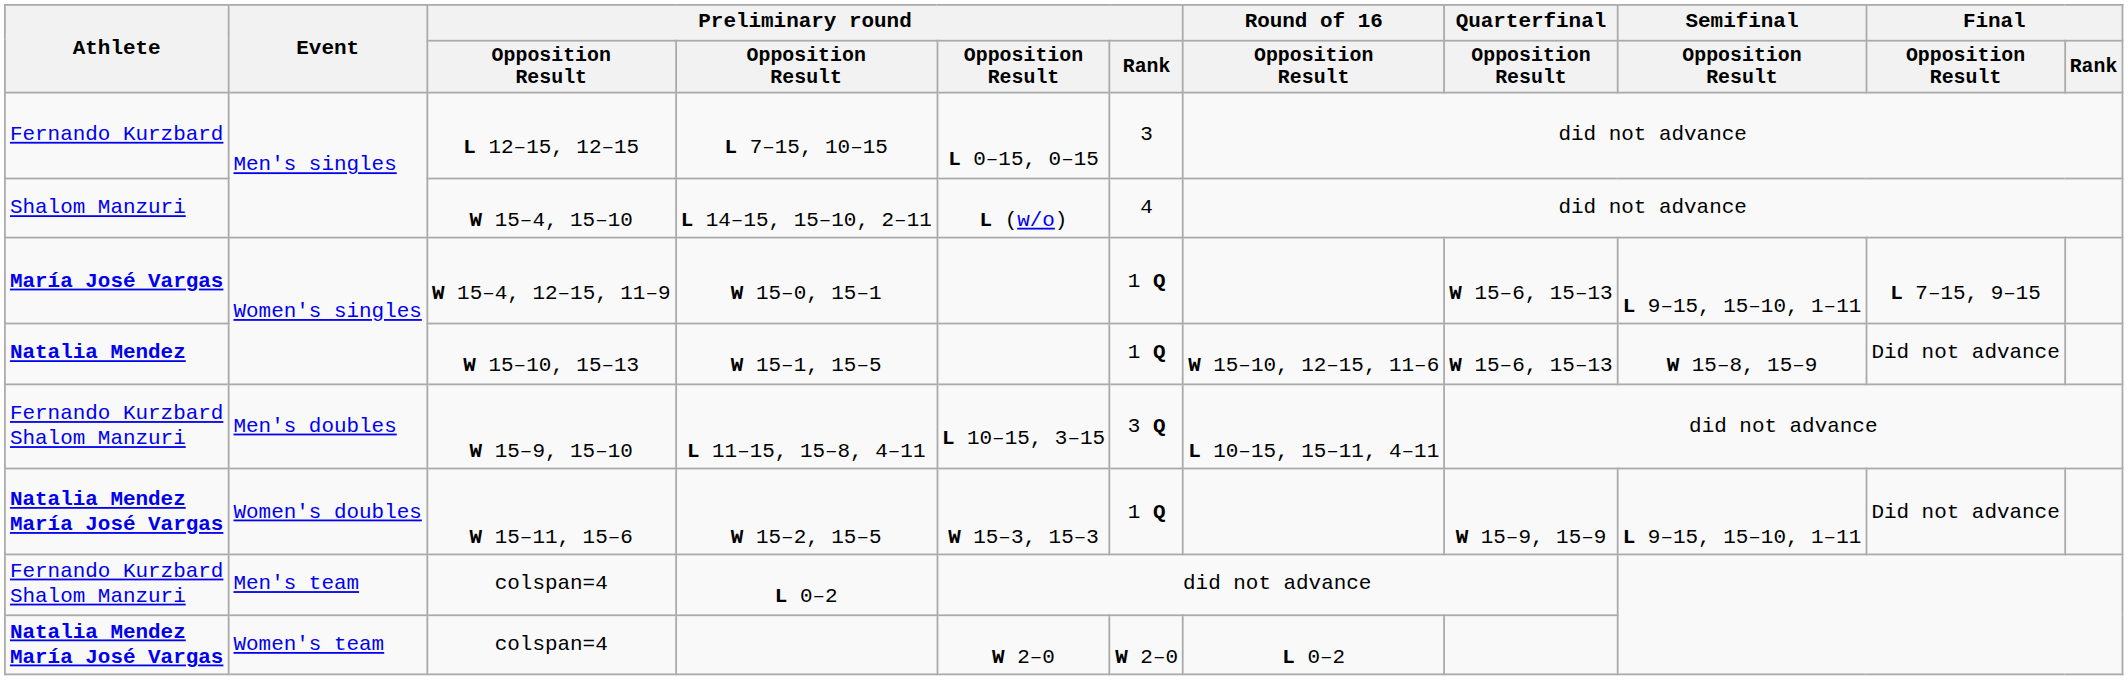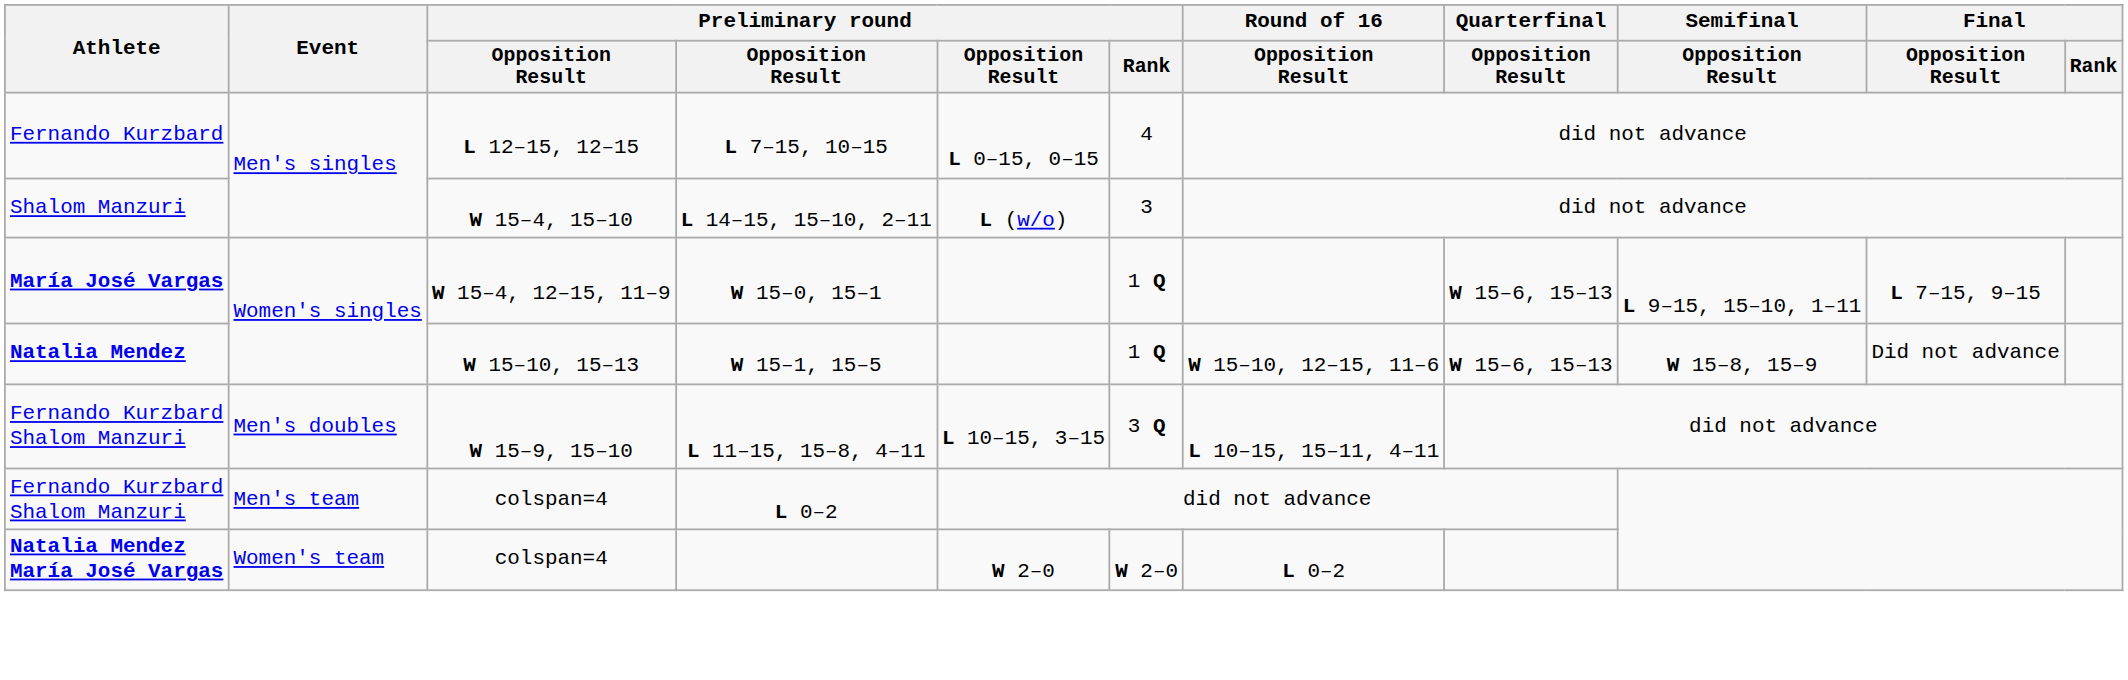L 7–15, 10–15 | Preliminary round / Rank: 3 -> 4
L 14–15, 15–10, 2–11 | Preliminary round / Rank: 4 -> 3
- row: Natalia Mendez María José Vargas | Women's doubles | W 15–11, 15–6 | W 15–2, 15–5 | W 15–3, 15–3 | 1 Q | W 15–9, 15–9 | L 9–15, 15–10, 1–11 | Did not advance
